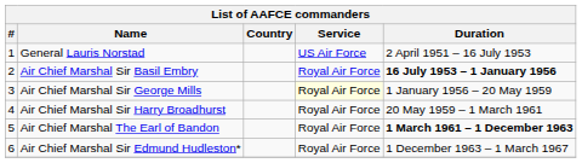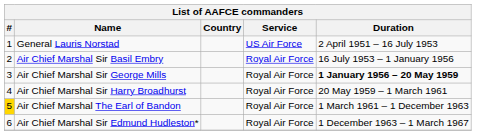Air Chief Marshal Sir Basil Embry | Duration: bold -> normal
Air Chief Marshal Sir George Mills | Service: lightyellow background -> no background
Air Chief Marshal Sir George Mills | Duration: normal -> bold
Air Chief Marshal The Earl of Bandon | #: no background -> gold background
Air Chief Marshal The Earl of Bandon | Duration: bold -> normal
